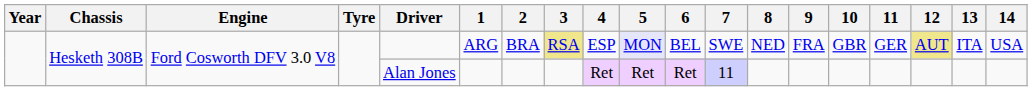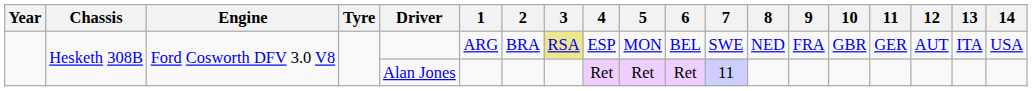row 2 | 5: lavender background -> no background
row 2 | 12: khaki background -> no background
